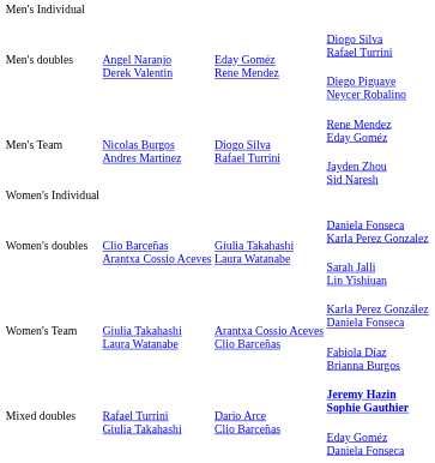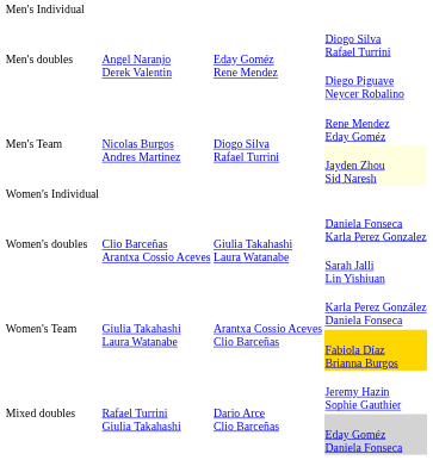Jayden Zhou Sid Naresh | column 4: no background -> lightyellow background
Fabiola Díaz Brianna Burgos | column 4: no background -> gold background
Jeremy Hazin Sophie Gauthier | column 4: bold -> normal
Eday Goméz Daniela Fonseca | column 4: no background -> lightgrey background
